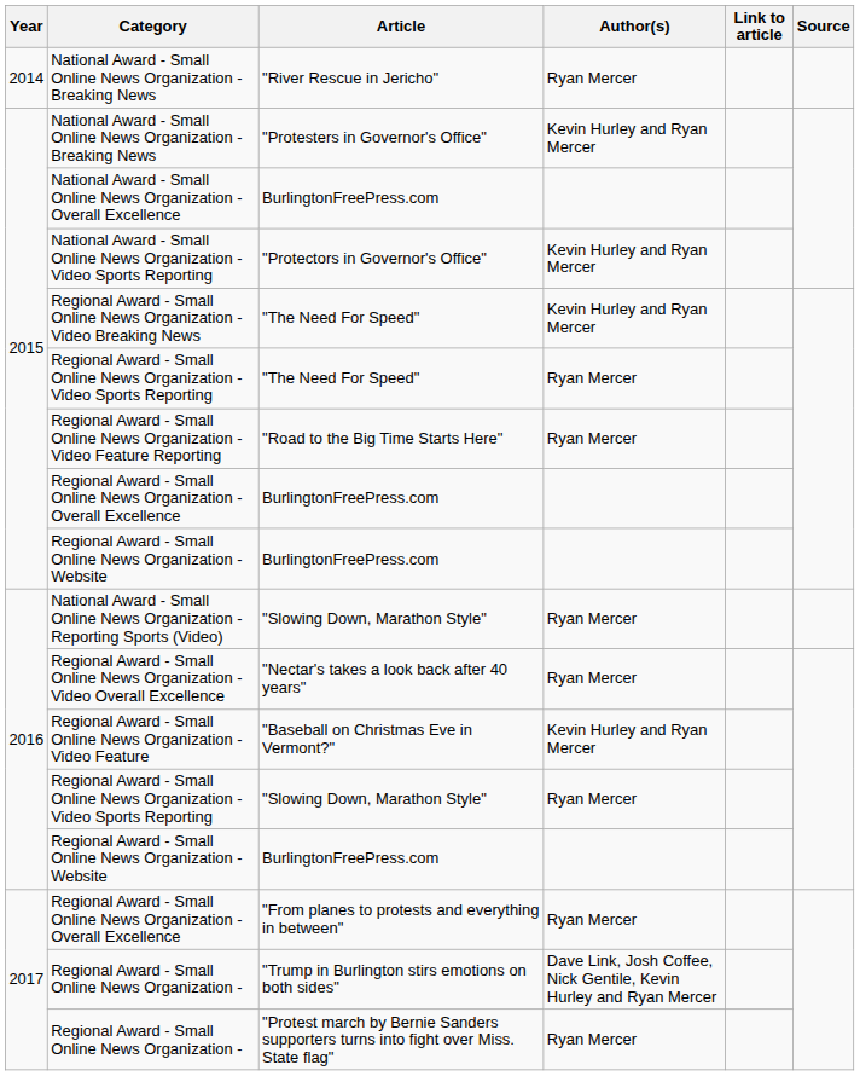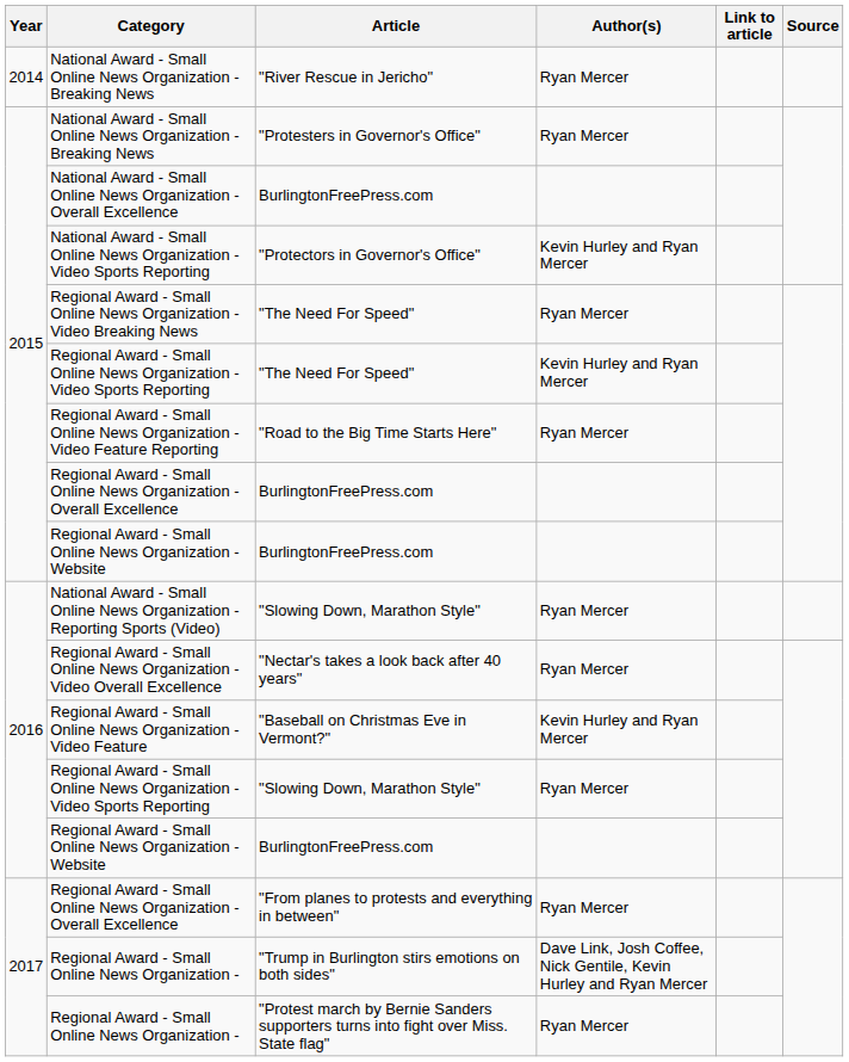row 3 | Author(s): Kevin Hurley and Ryan Mercer -> Ryan Mercer
row 6 | Author(s): Kevin Hurley and Ryan Mercer -> Ryan Mercer
row 7 | Author(s): Ryan Mercer -> Kevin Hurley and Ryan Mercer
